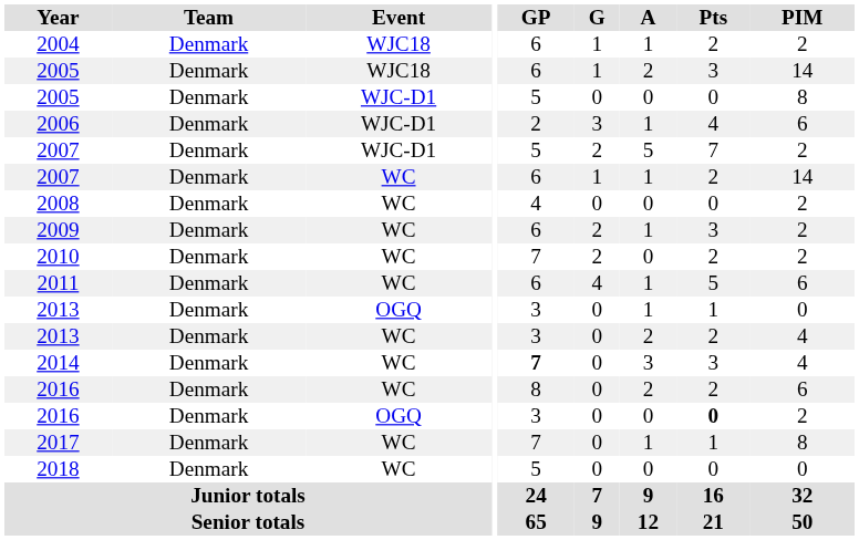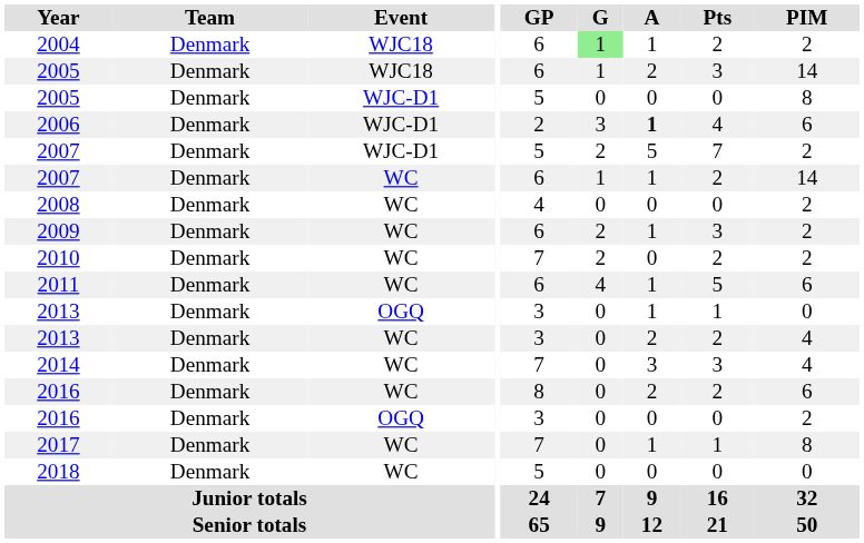2004 | G: no background -> lightgreen background
2006 | A: normal -> bold
2014 | GP: bold -> normal
2016 / OGQ | Pts: bold -> normal
